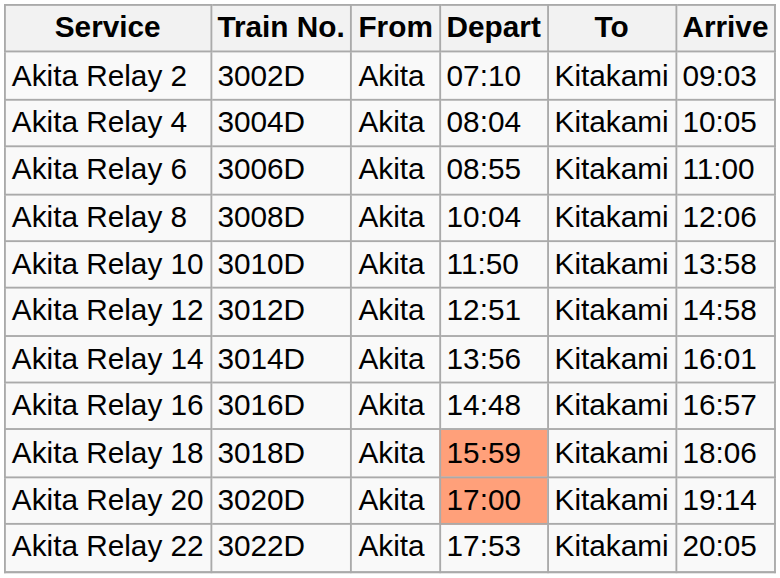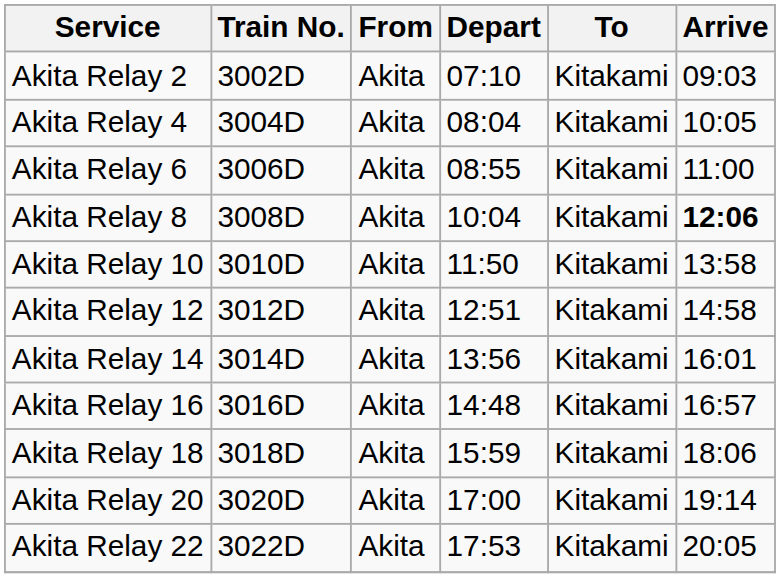Akita Relay 8 | Arrive: normal -> bold
Akita Relay 18 | Depart: lightsalmon background -> no background
Akita Relay 20 | Depart: lightsalmon background -> no background
